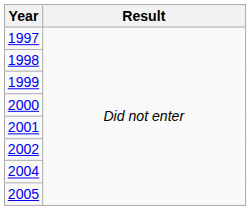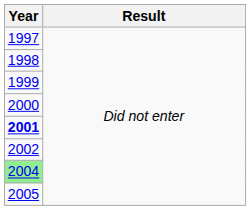2001 | Year: normal -> bold
2004 | Year: no background -> lightgreen background
